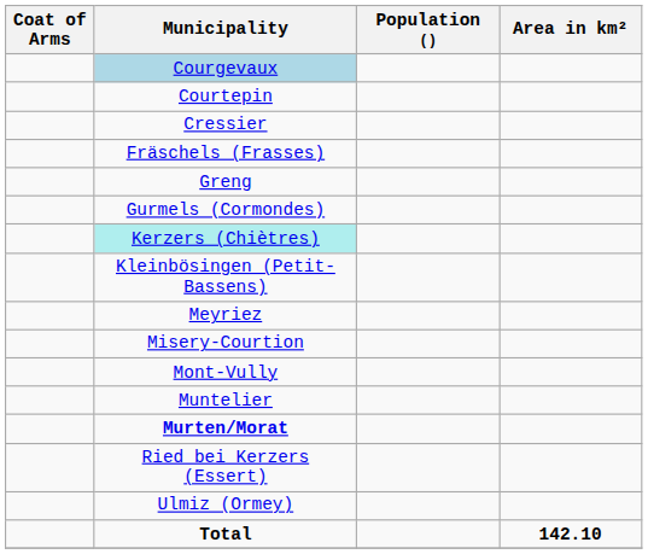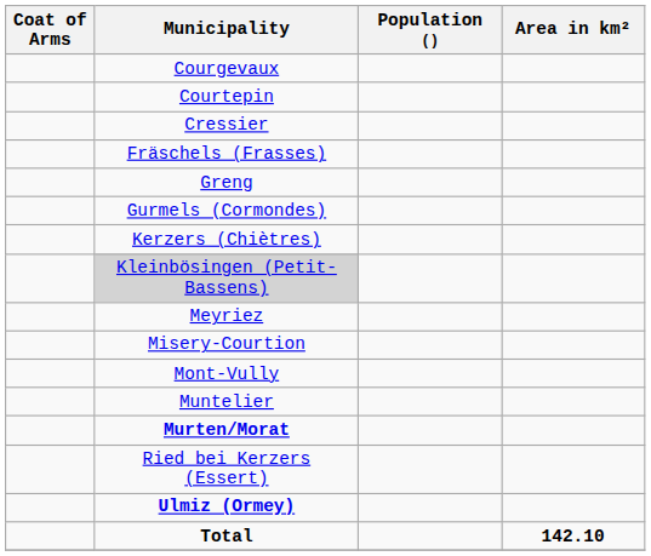Courgevaux | Municipality: lightblue background -> no background
Kerzers (Chiètres) | Municipality: paleturquoise background -> no background
Kleinbösingen (Petit-Bassens) | Municipality: no background -> lightgrey background
Ulmiz (Ormey) | Municipality: normal -> bold
